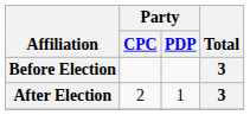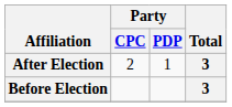rows swapped: Before Election <-> After Election
